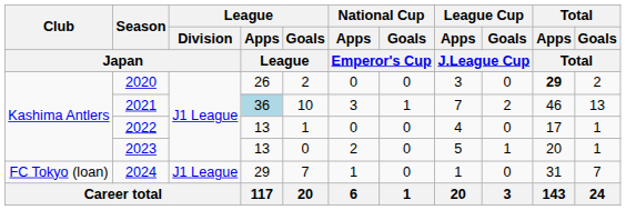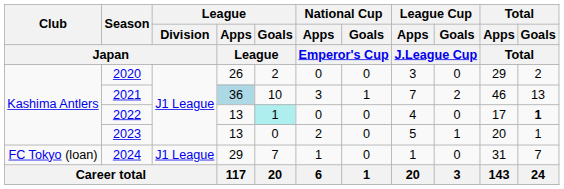2020 | Total / Apps / Total: bold -> normal
2022 | League / Goals / League: no background -> paleturquoise background
2022 | Total / Goals / Total: normal -> bold
